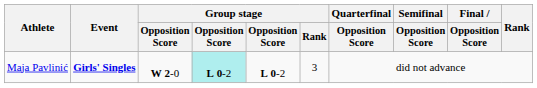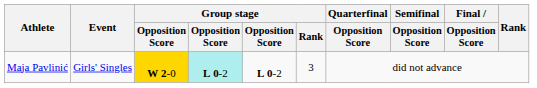Maja Pavlinić | Event: bold -> normal
Maja Pavlinić | column 3: no background -> gold background
